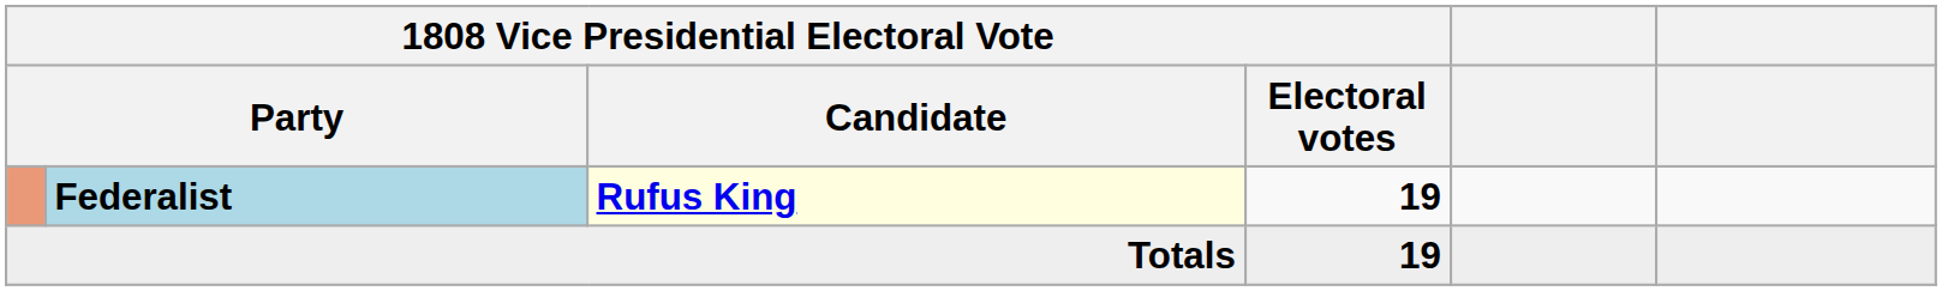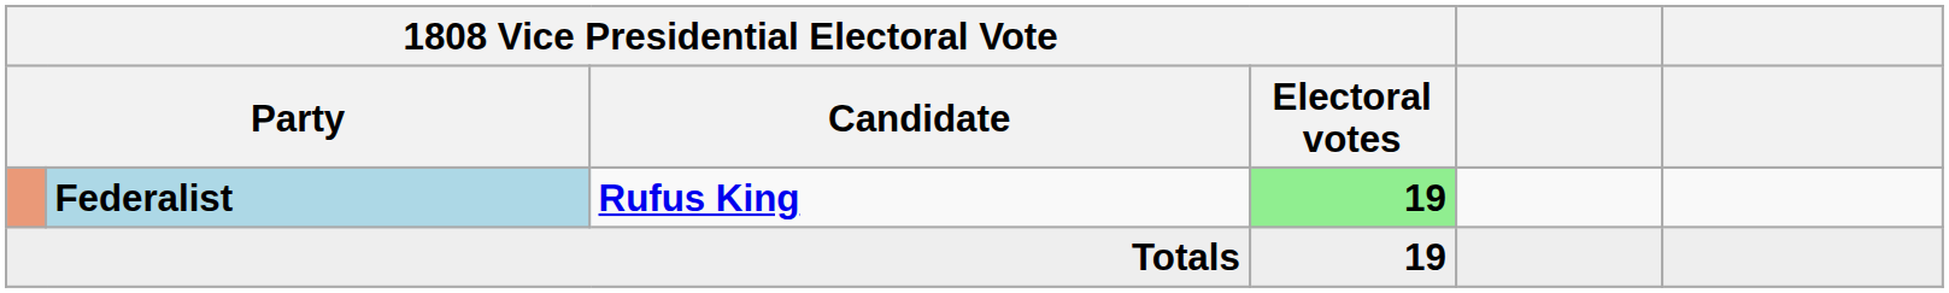row 3 | 1808 Vice Presidential Electoral Vote / Candidate: lightyellow background -> no background
row 3 | 1808 Vice Presidential Electoral Vote / Electoral votes: no background -> lightgreen background
